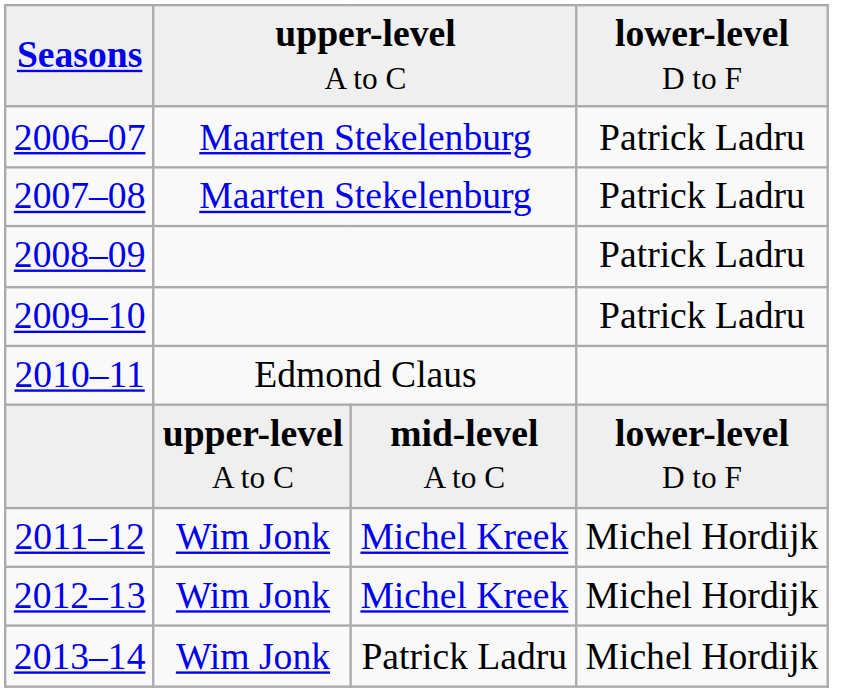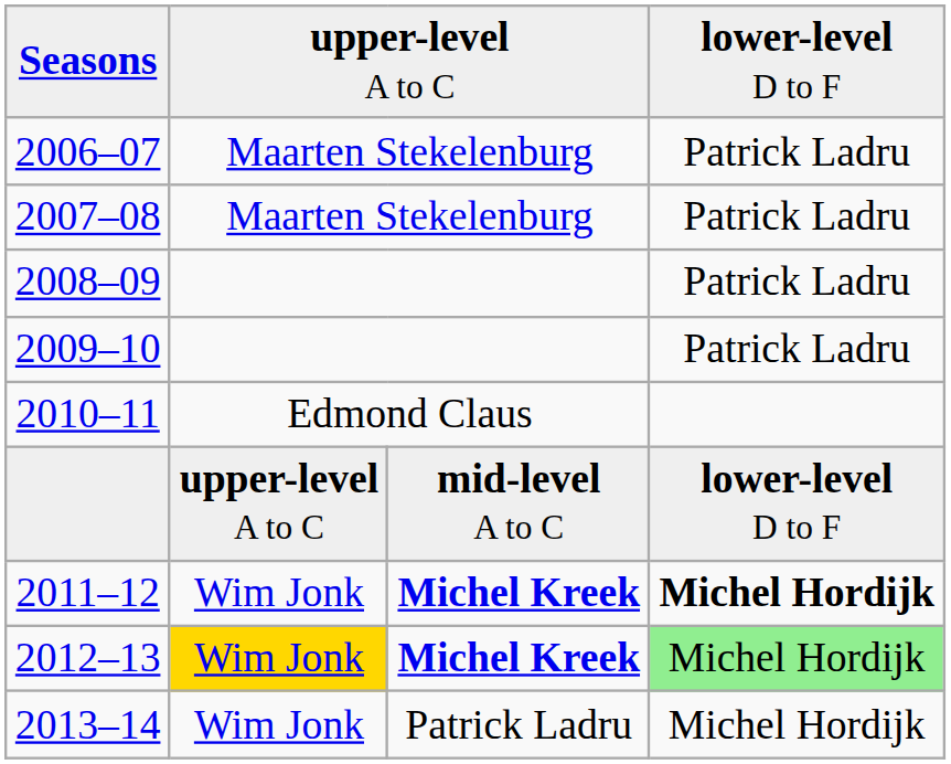2011–12 | column 3: normal -> bold
2011–12 | column 4: normal -> bold
2012–13 | column 2: no background -> gold background
2012–13 | column 3: normal -> bold
2012–13 | column 4: no background -> lightgreen background
